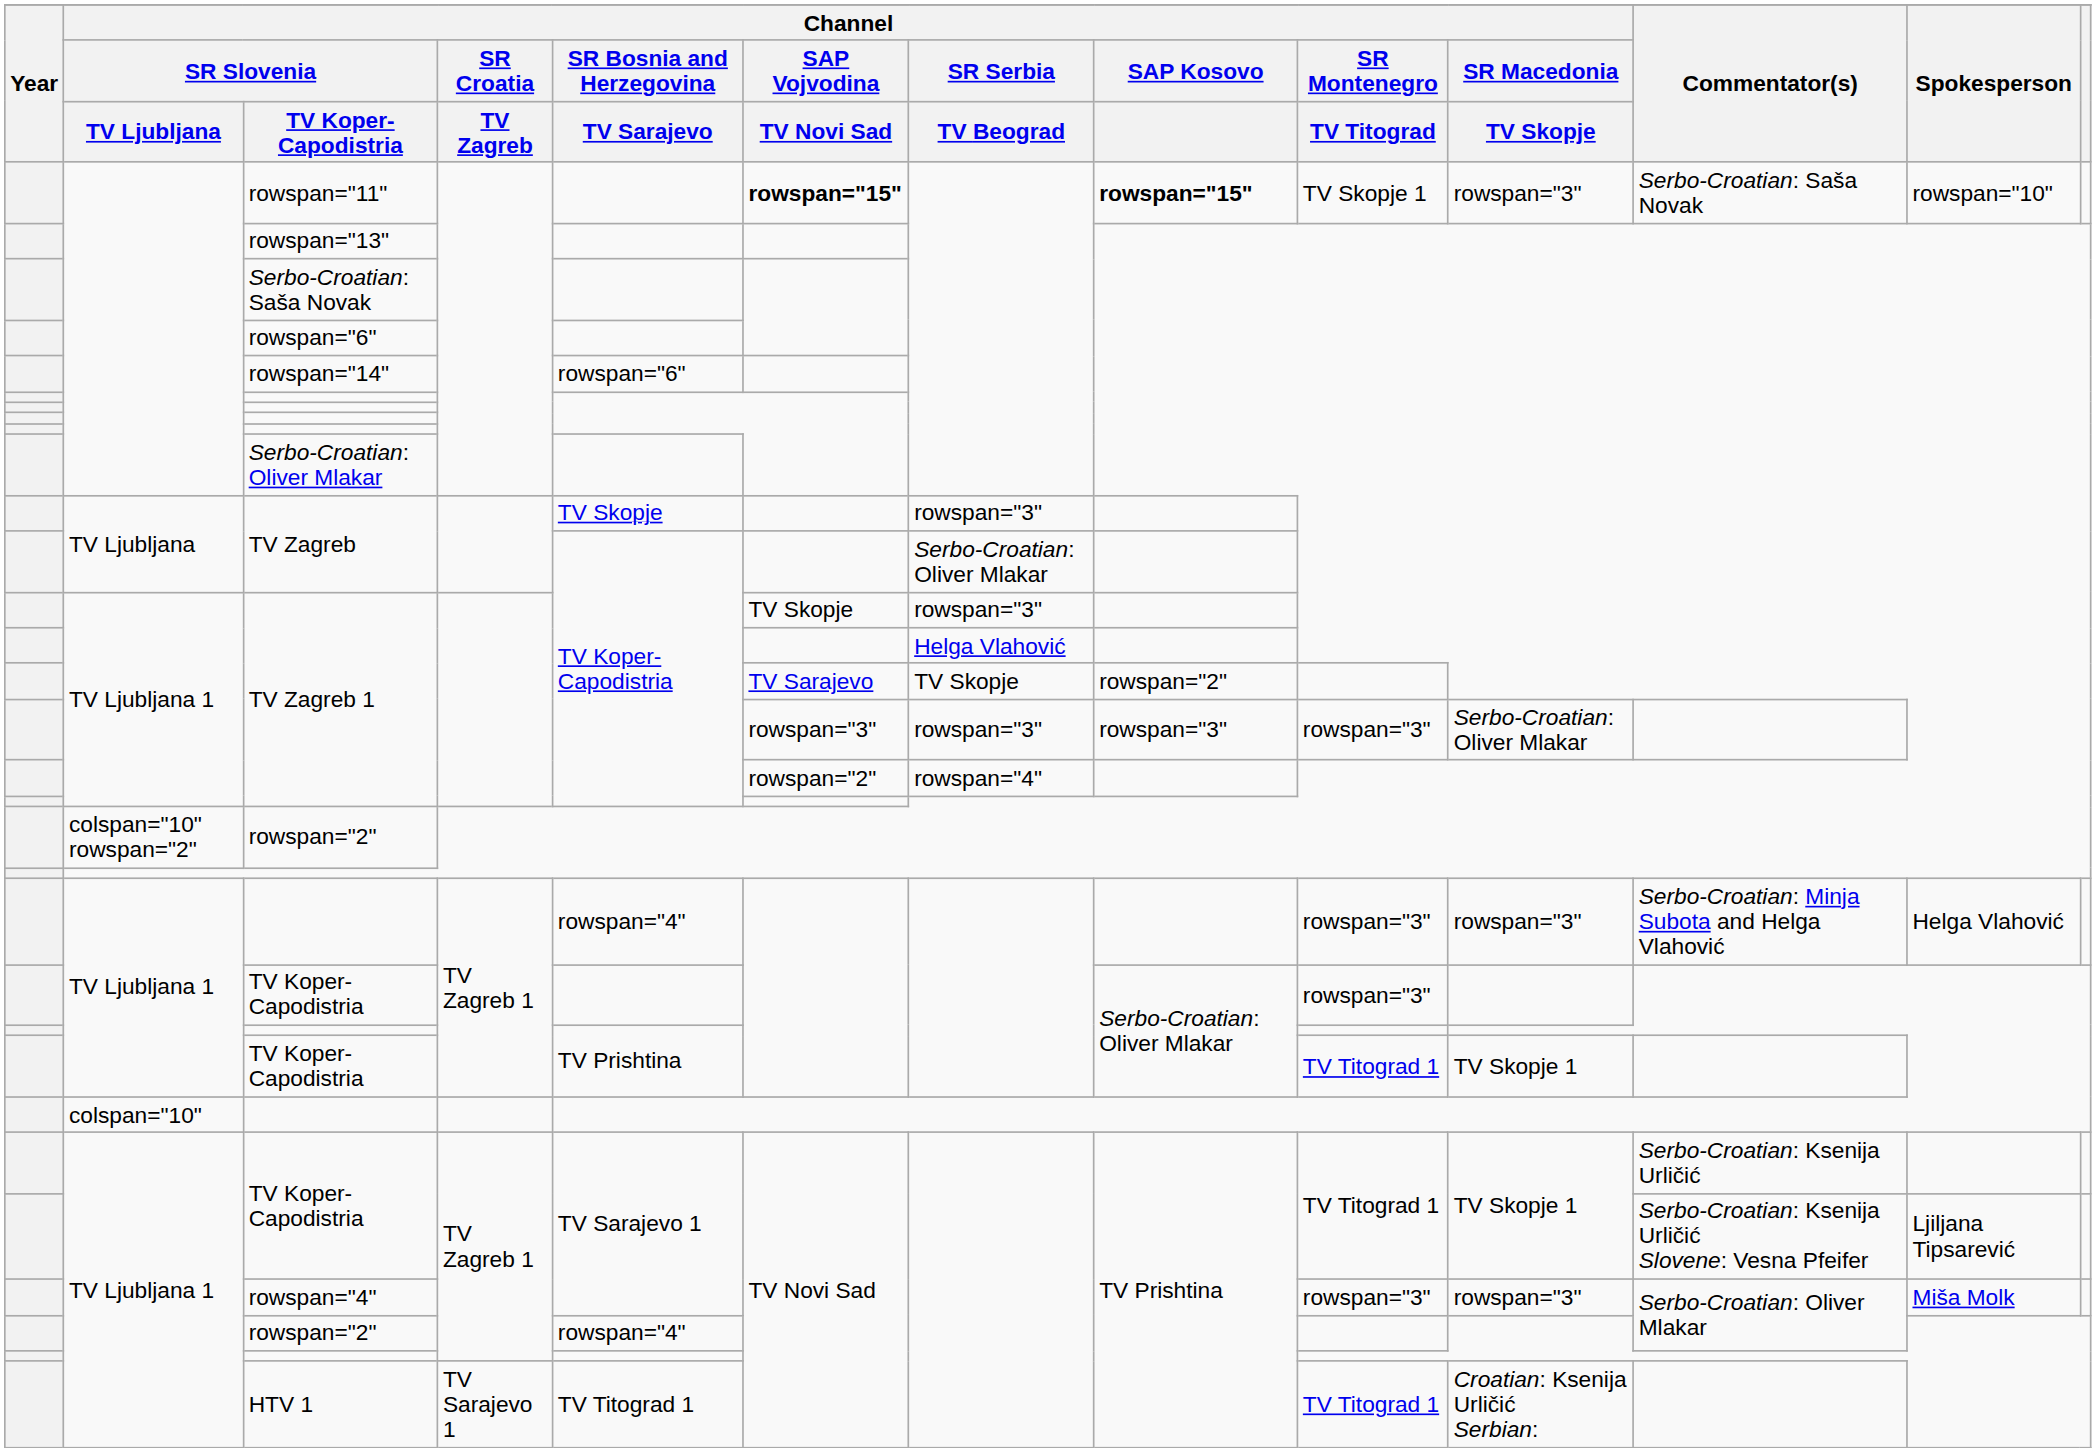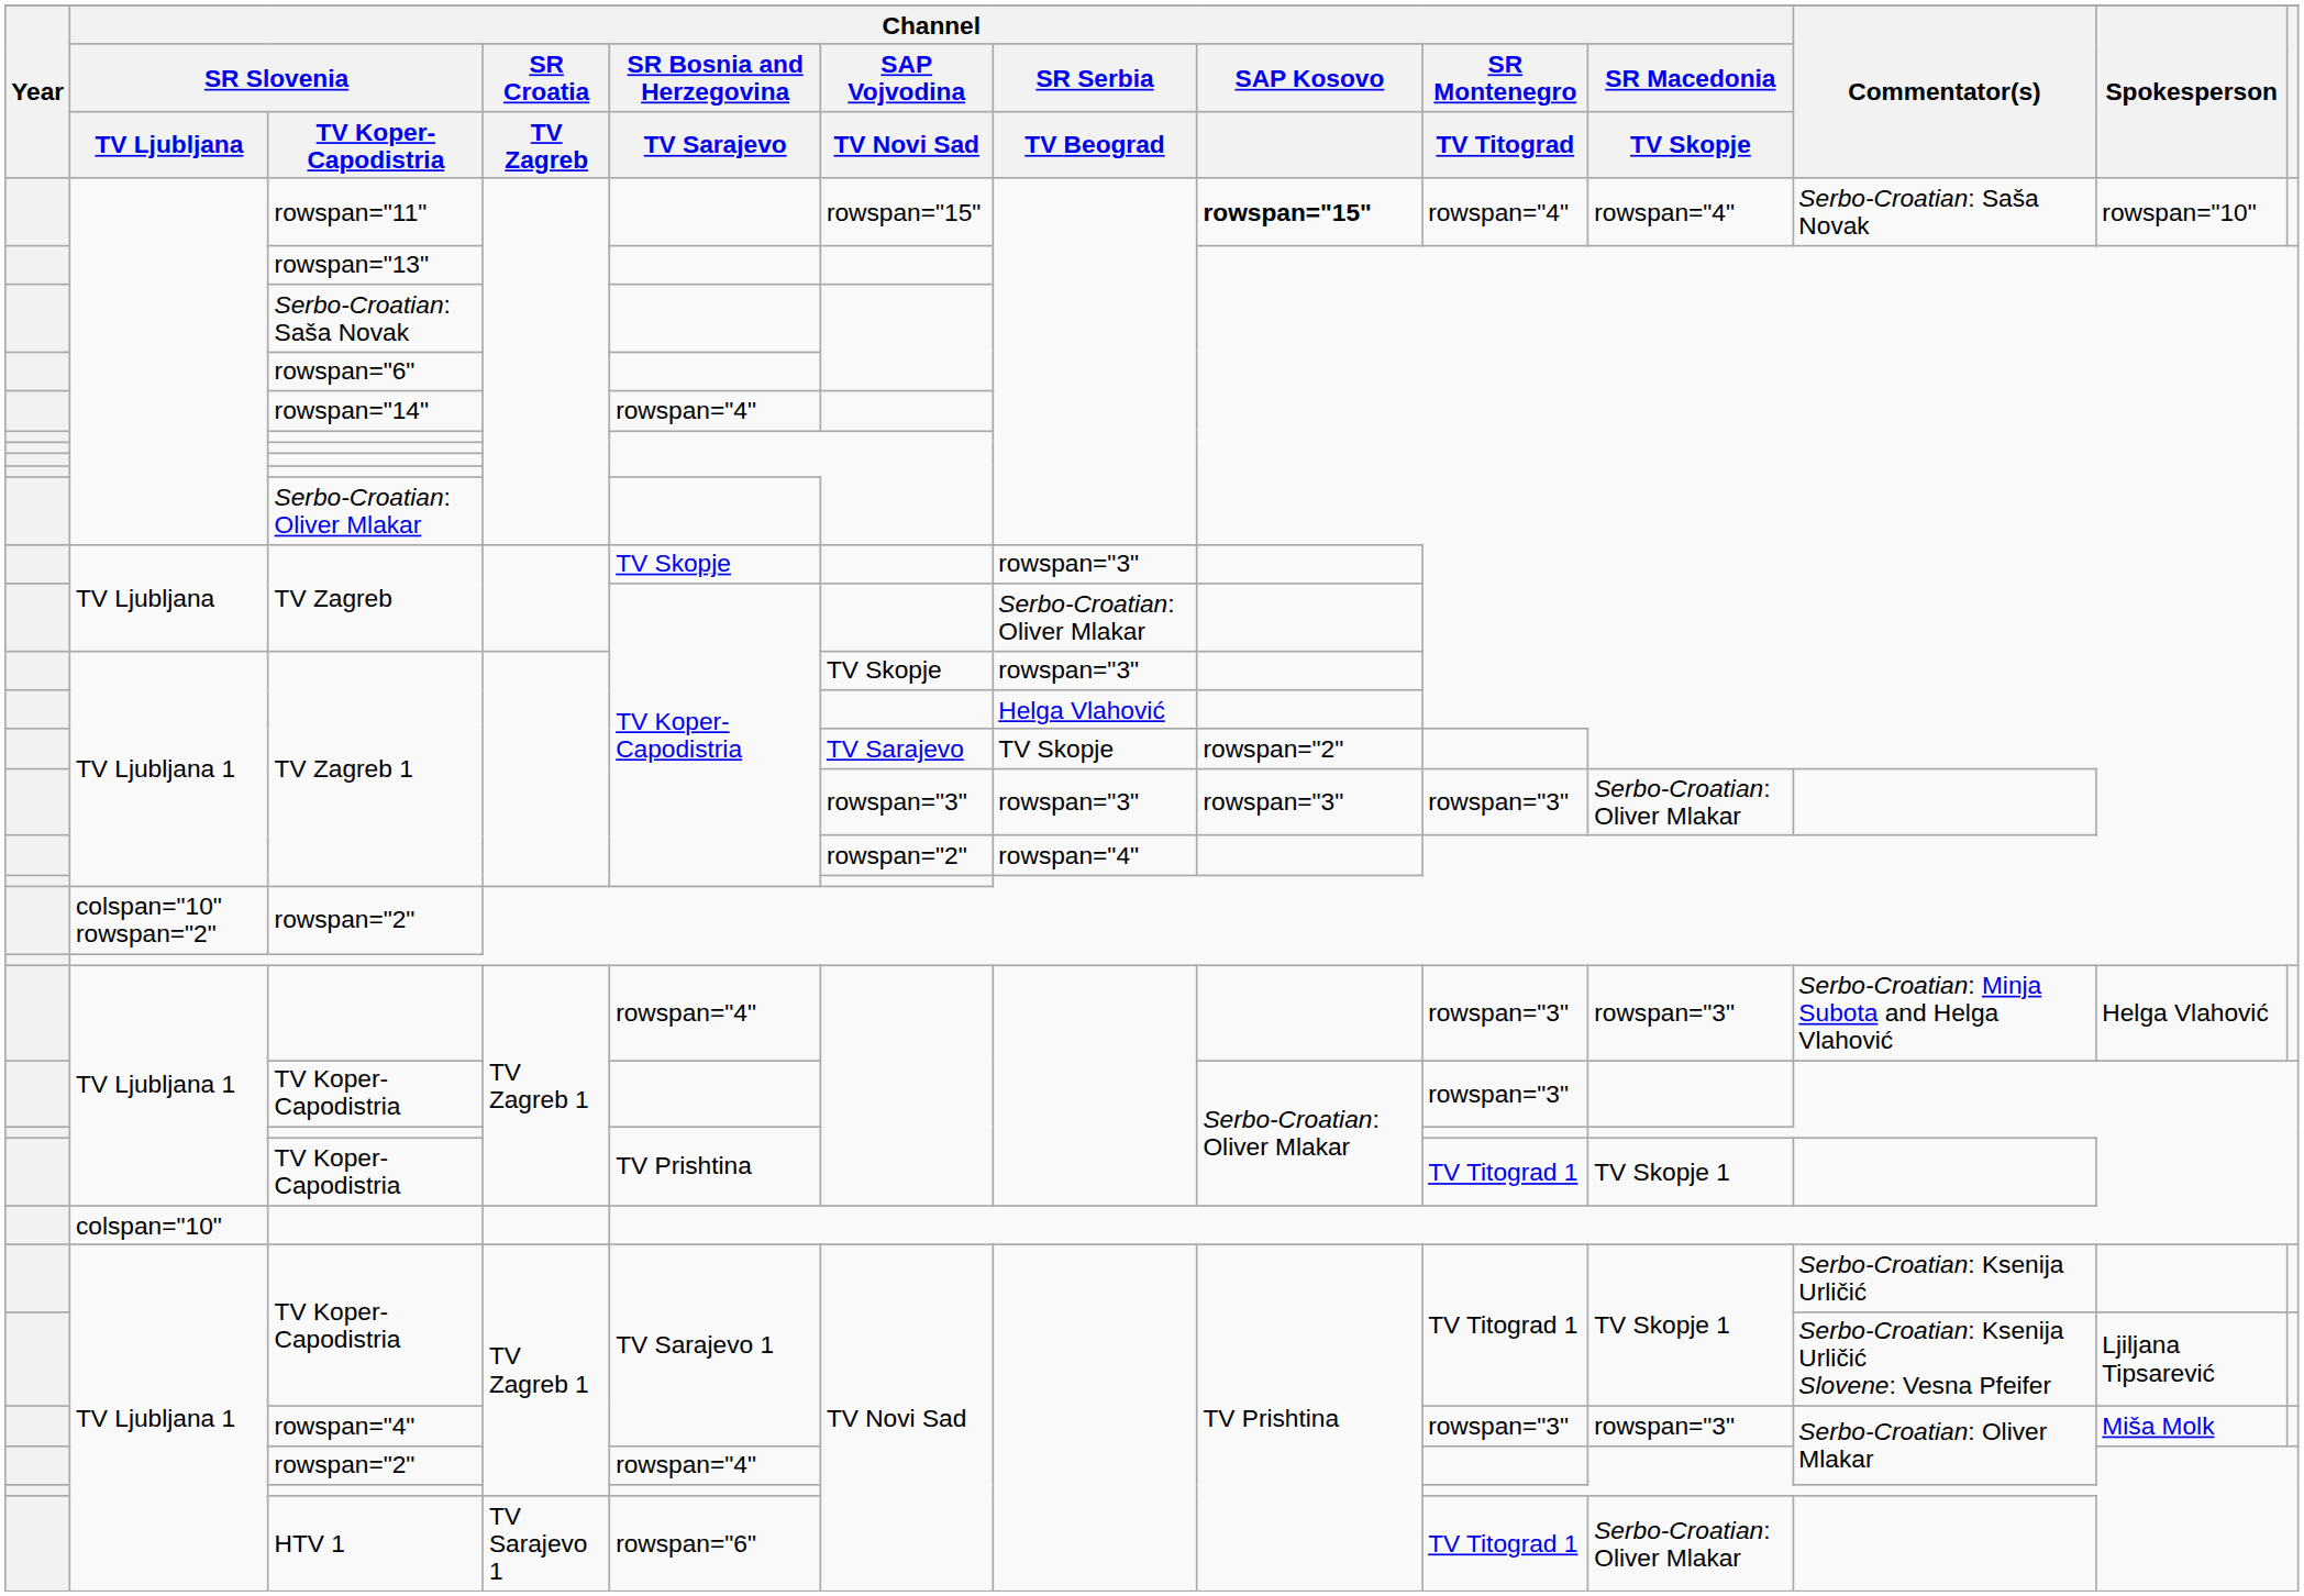rowspan="11" | Channel / SAP Vojvodina / TV Novi Sad: bold -> normal
rowspan="11" | Channel / SR Montenegro / TV Titograd: TV Skopje 1 -> rowspan="4"
rowspan="11" | Channel / SR Macedonia / TV Skopje: rowspan="3" -> rowspan="4"
rowspan="14" | Channel / SR Bosnia and Herzegovina / TV Sarajevo: rowspan="6" -> rowspan="4"
HTV 1 | Channel / SR Bosnia and Herzegovina / TV Sarajevo: TV Titograd 1 -> rowspan="6"
HTV 1 | Channel / SR Macedonia / TV Skopje: Croatian: Ksenija Urličić Serbian: -> Serbo-Croatian: Oliver Mlakar
